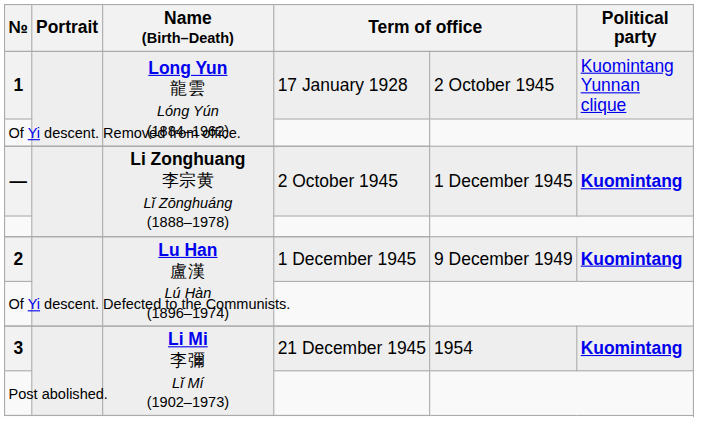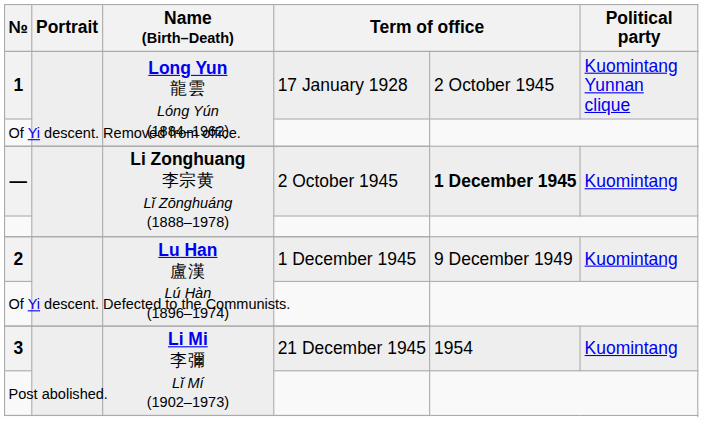Li Zonghuang 李宗黄 Lǐ Zōnghuáng (1888–1978) | column 5: normal -> bold
Li Zonghuang 李宗黄 Lǐ Zōnghuáng (1888–1978) | Political party: bold -> normal
Lu Han 盧漢 Lú Hàn (1896–1974) | Political party: bold -> normal
Li Mi 李彌 Lǐ Mí (1902–1973) | Political party: bold -> normal
